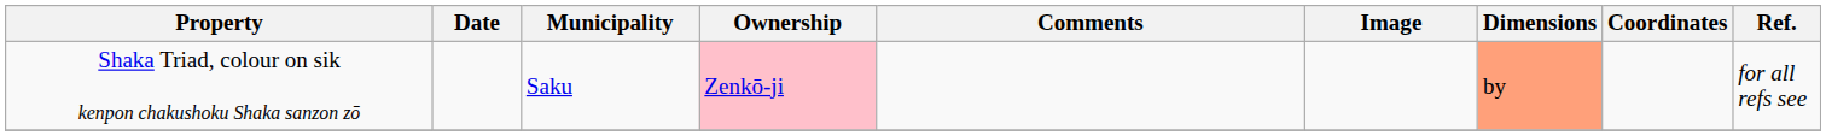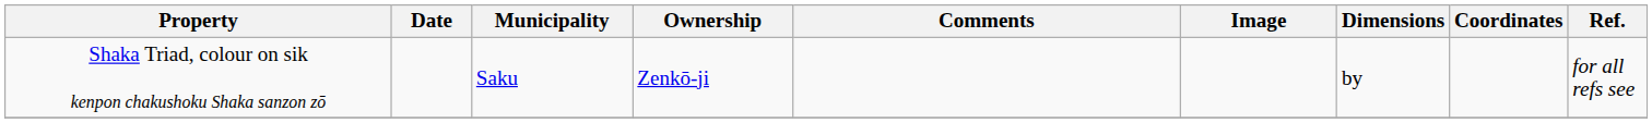Shaka Triad, colour on sik kenpon chakushoku Shaka sanzon zō | Ownership: pink background -> no background
Shaka Triad, colour on sik kenpon chakushoku Shaka sanzon zō | Dimensions: lightsalmon background -> no background
